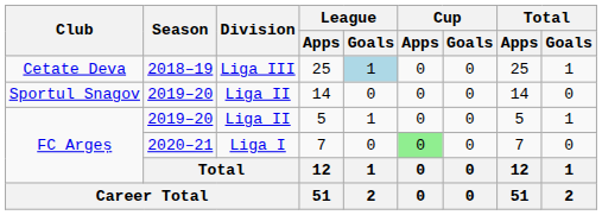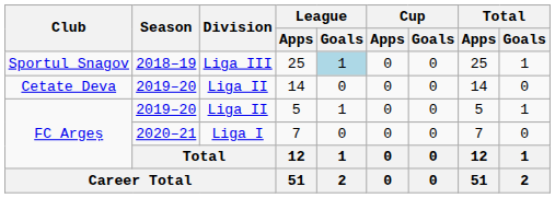row 3 | Club: Cetate Deva -> Sportul Snagov
row 4 | Club: Sportul Snagov -> Cetate Deva
row 6 | Cup / Apps: lightgreen background -> no background
